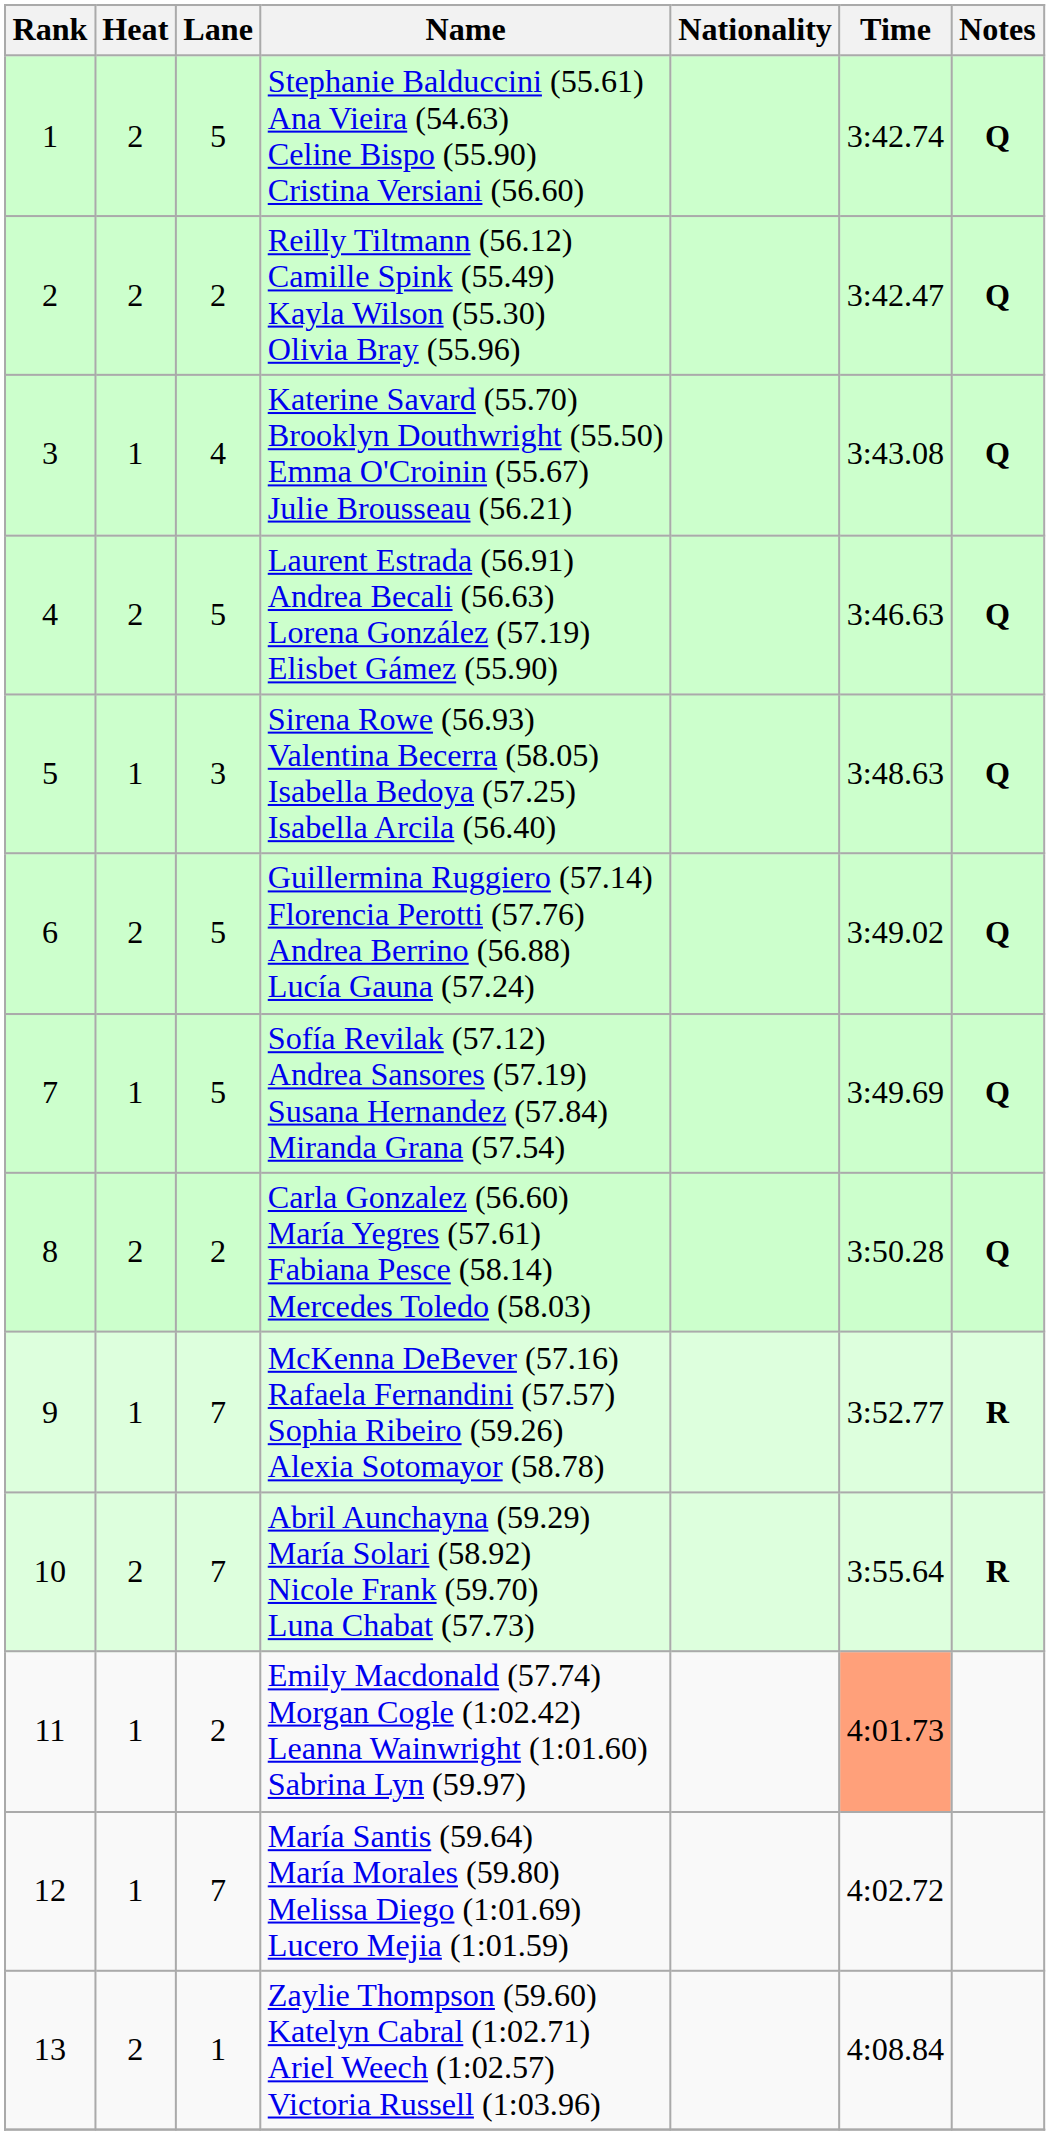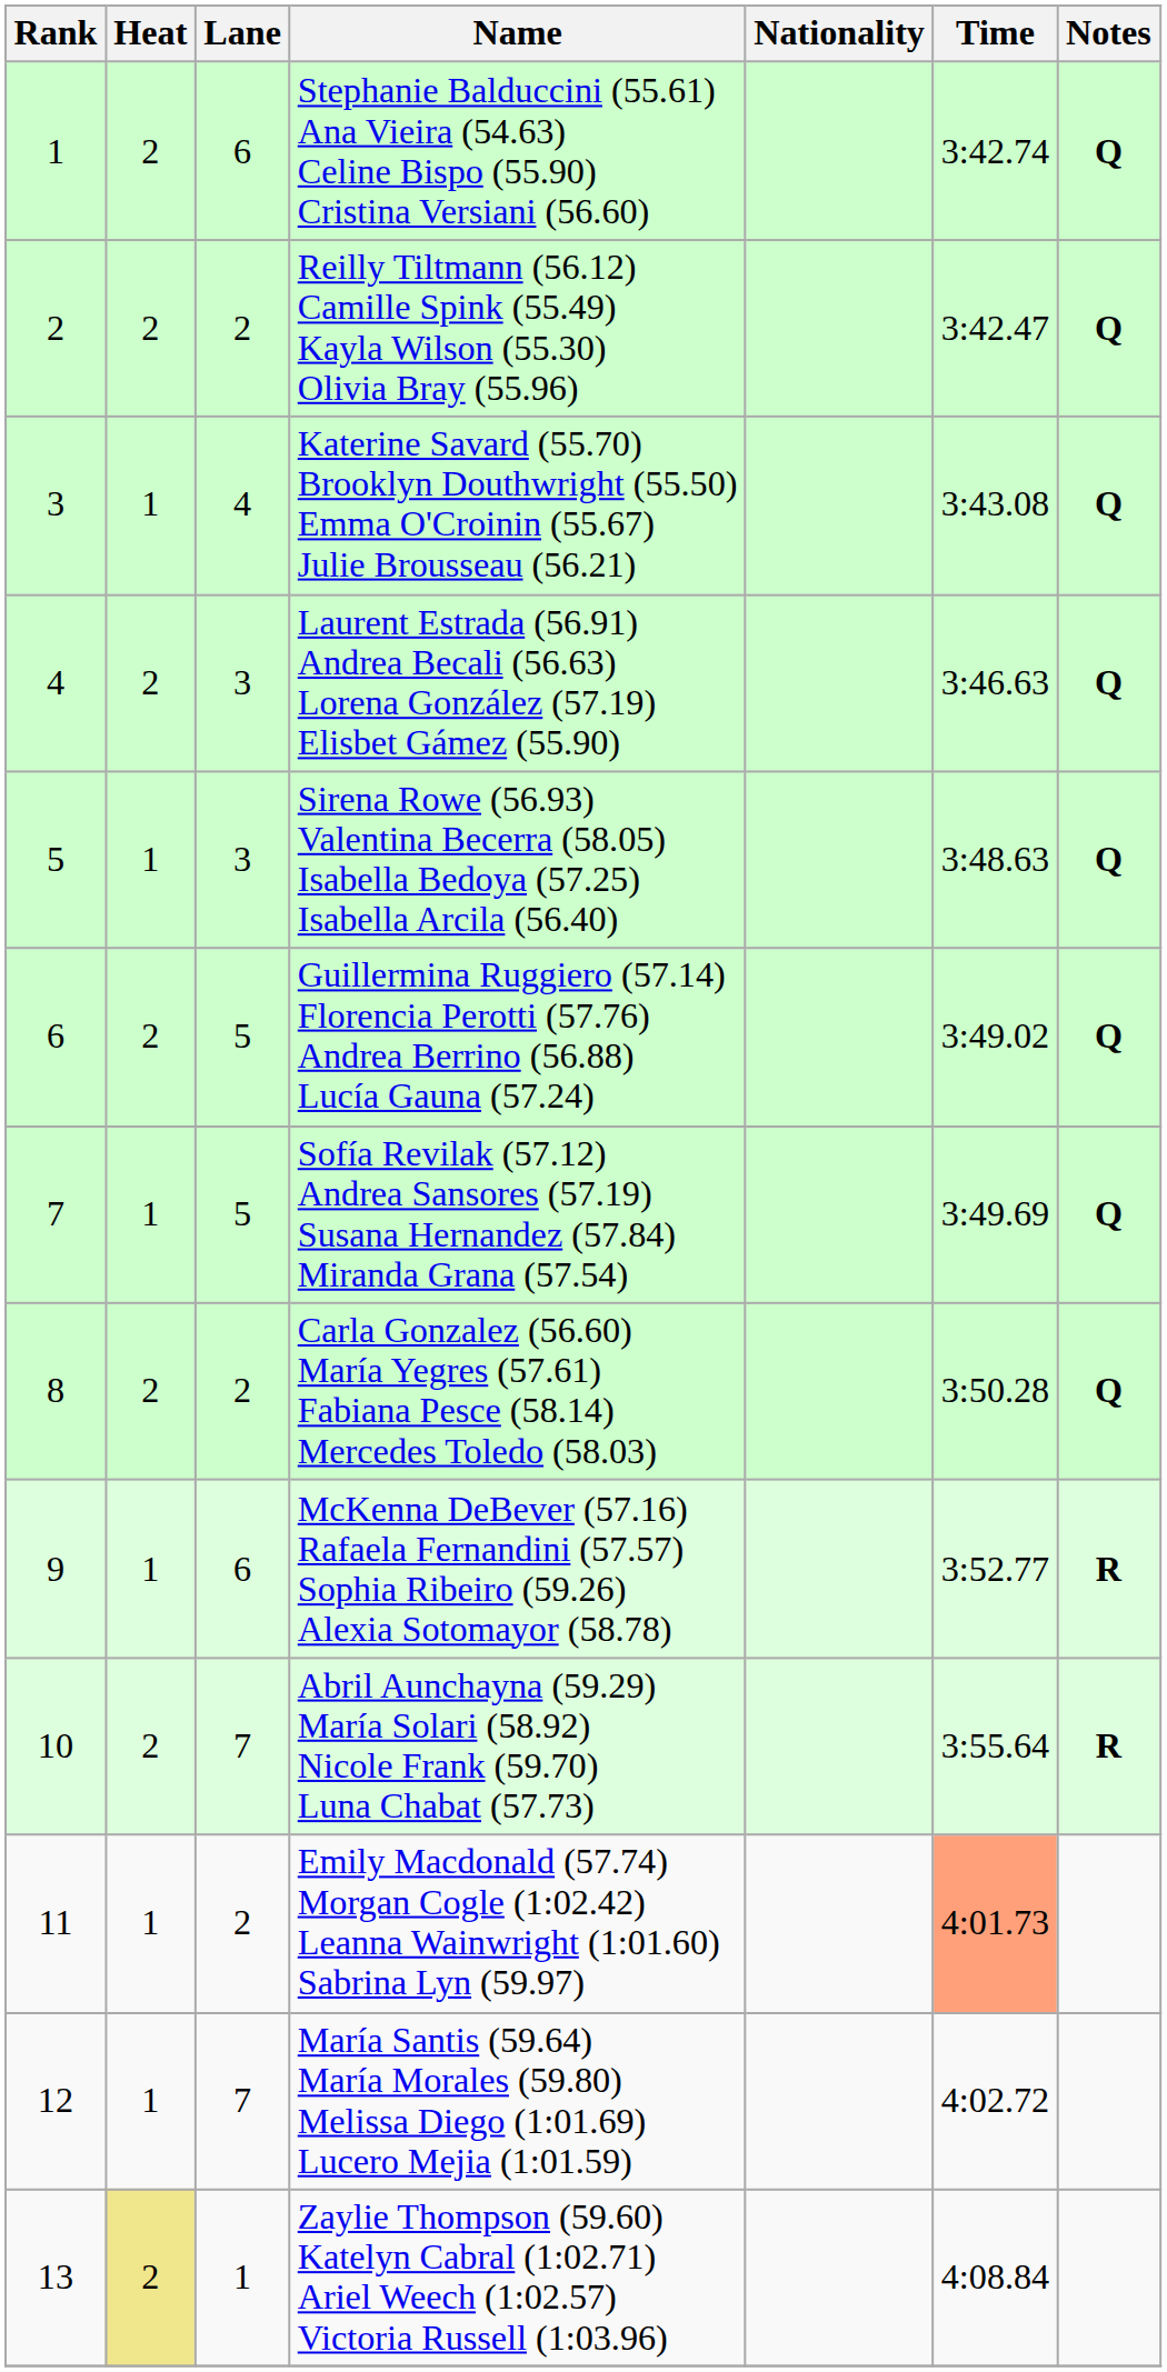row 2 | Lane: 5 -> 6
row 5 | Lane: 5 -> 3
row 10 | Lane: 7 -> 6
row 14 | Heat: no background -> khaki background
